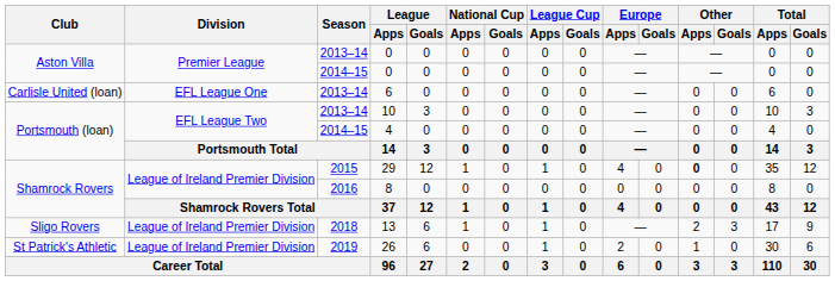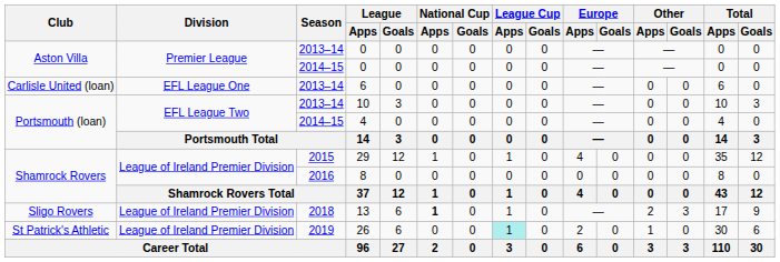29 | Other / Apps: bold -> normal
13 | National Cup / Apps: normal -> bold
26 | League Cup / Apps: no background -> paleturquoise background
